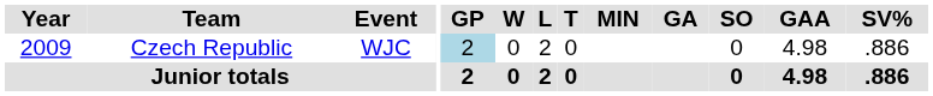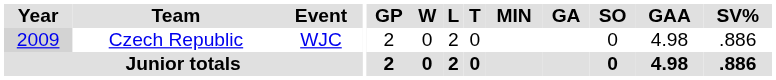Czech Republic | Year: no background -> lightgrey background
Czech Republic | GP: lightblue background -> no background
